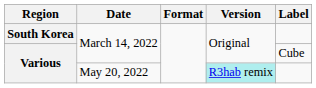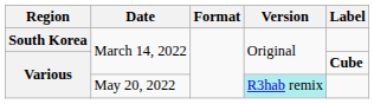Various / March 14, 2022 | Label: normal -> bold
